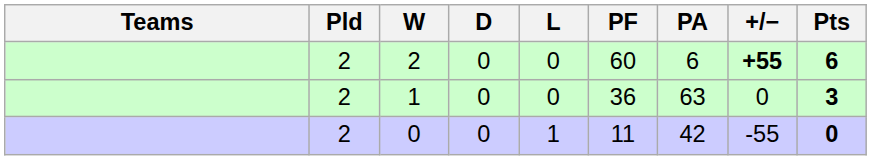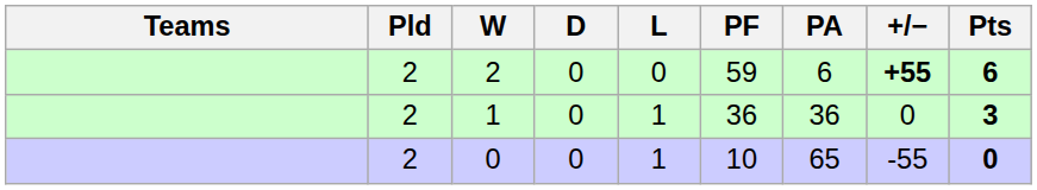row 2 | PF: 60 -> 59
row 3 | L: 0 -> 1
row 3 | PA: 63 -> 36
row 4 | PF: 11 -> 10
row 4 | PA: 42 -> 65
